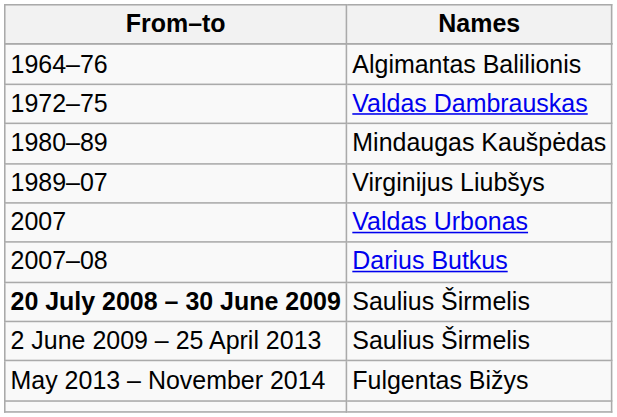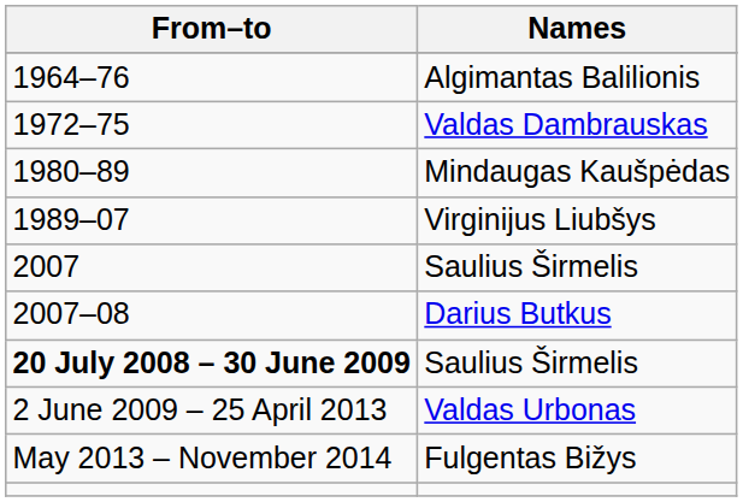row 6 | Names: Valdas Urbonas -> Saulius Širmelis
row 9 | Names: Saulius Širmelis -> Valdas Urbonas
